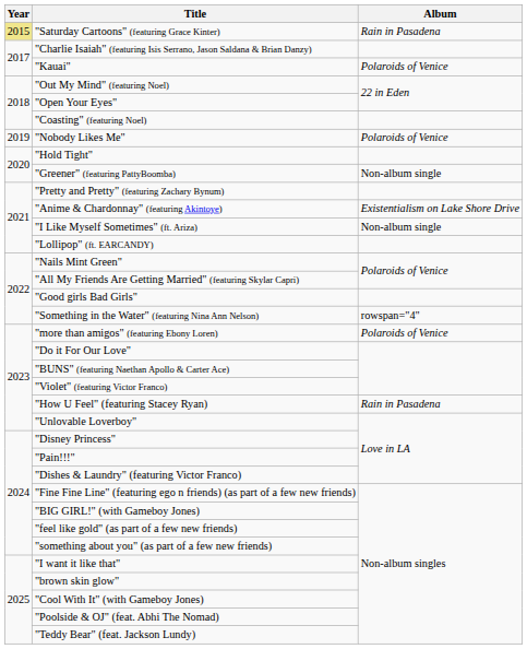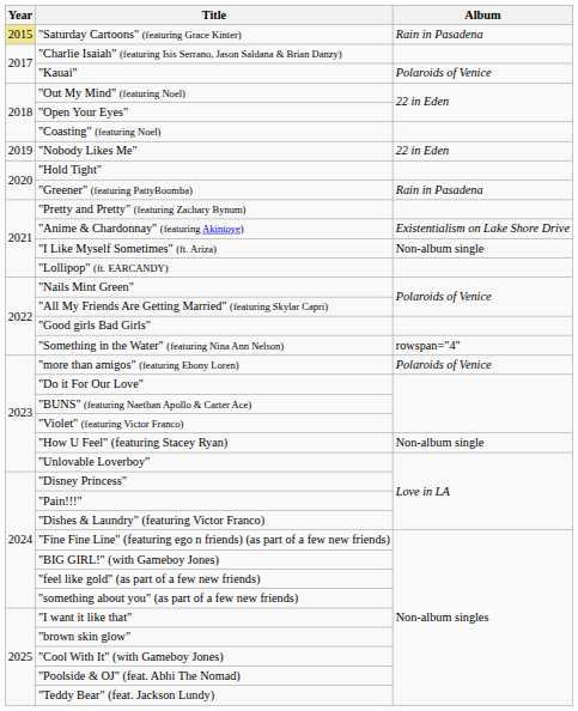"Nobody Likes Me" | Album: Polaroids of Venice -> 22 in Eden
"Greener" (featuring PattyBoomba) | Album: Non-album single -> Rain in Pasadena
"How U Feel" (featuring Stacey Ryan) | Album: Rain in Pasadena -> Non-album single
